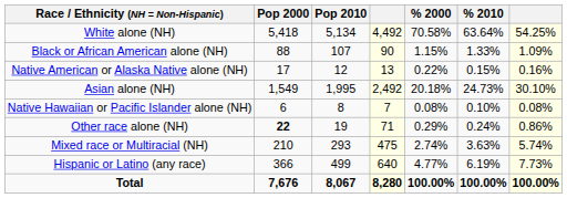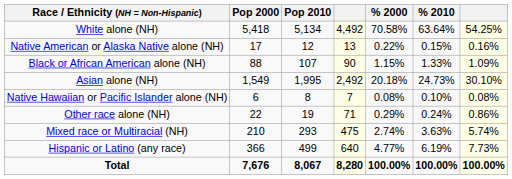rows swapped: Black or African American alone (NH) <-> Native American or Alaska Native alone (NH)
Other race alone (NH) | Pop 2000: bold -> normal
